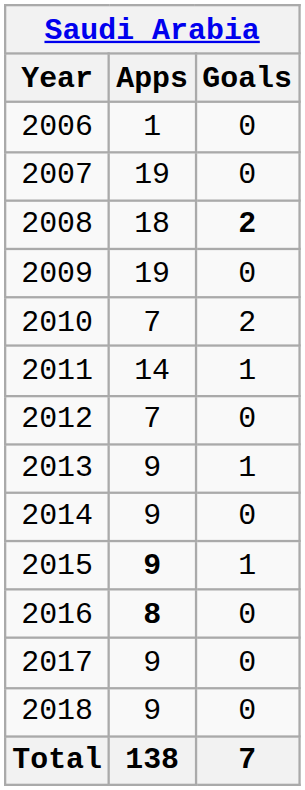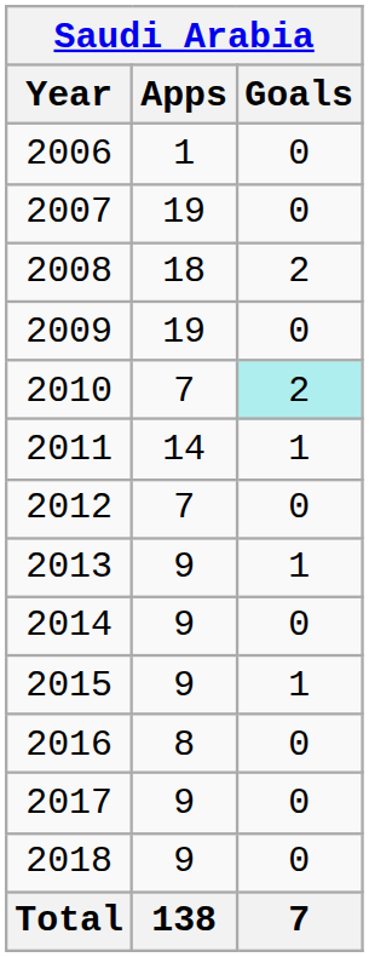2008 | Goals: bold -> normal
2010 | Goals: no background -> paleturquoise background
2015 | Apps: bold -> normal
2016 | Apps: bold -> normal
